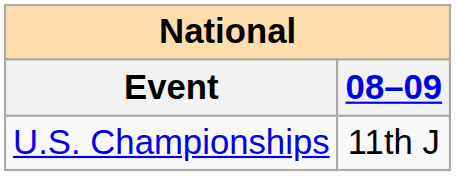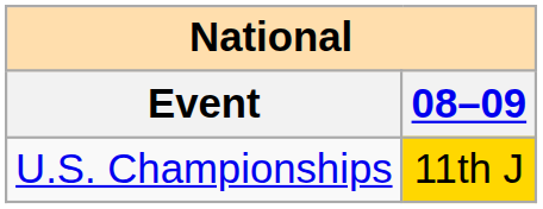U.S. Championships | 08–09: no background -> gold background
